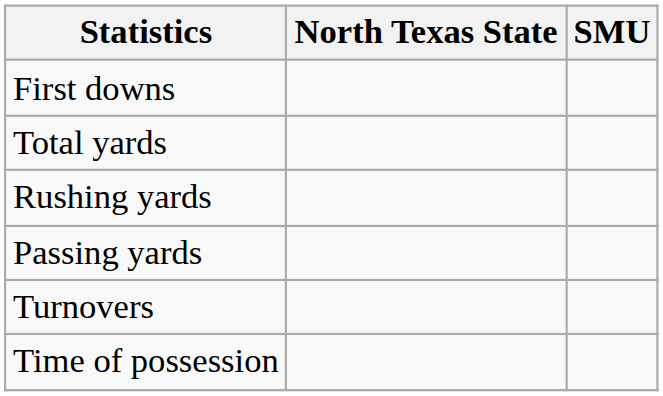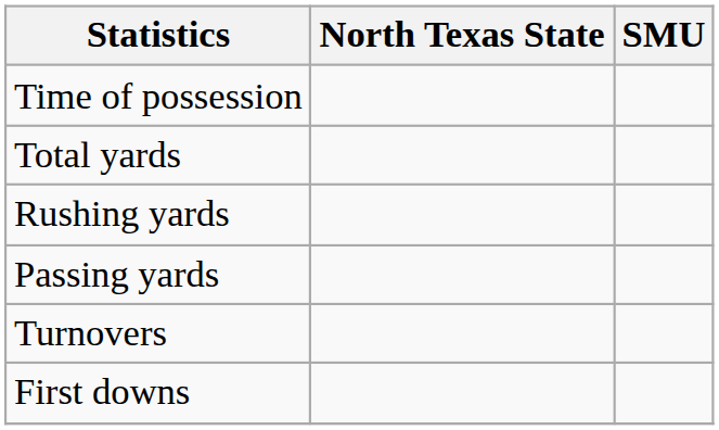rows swapped: First downs <-> Time of possession
